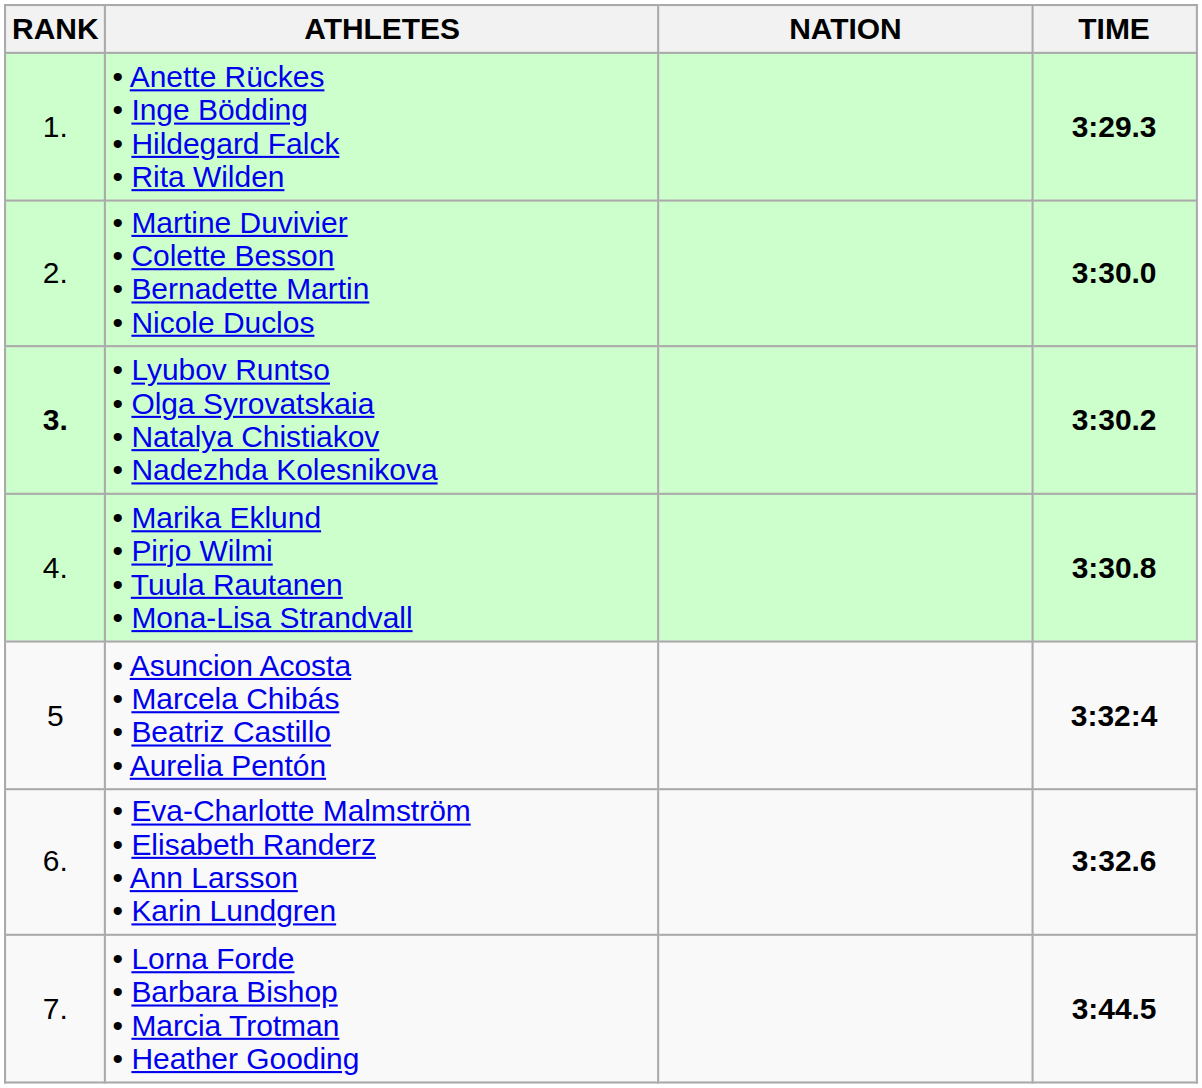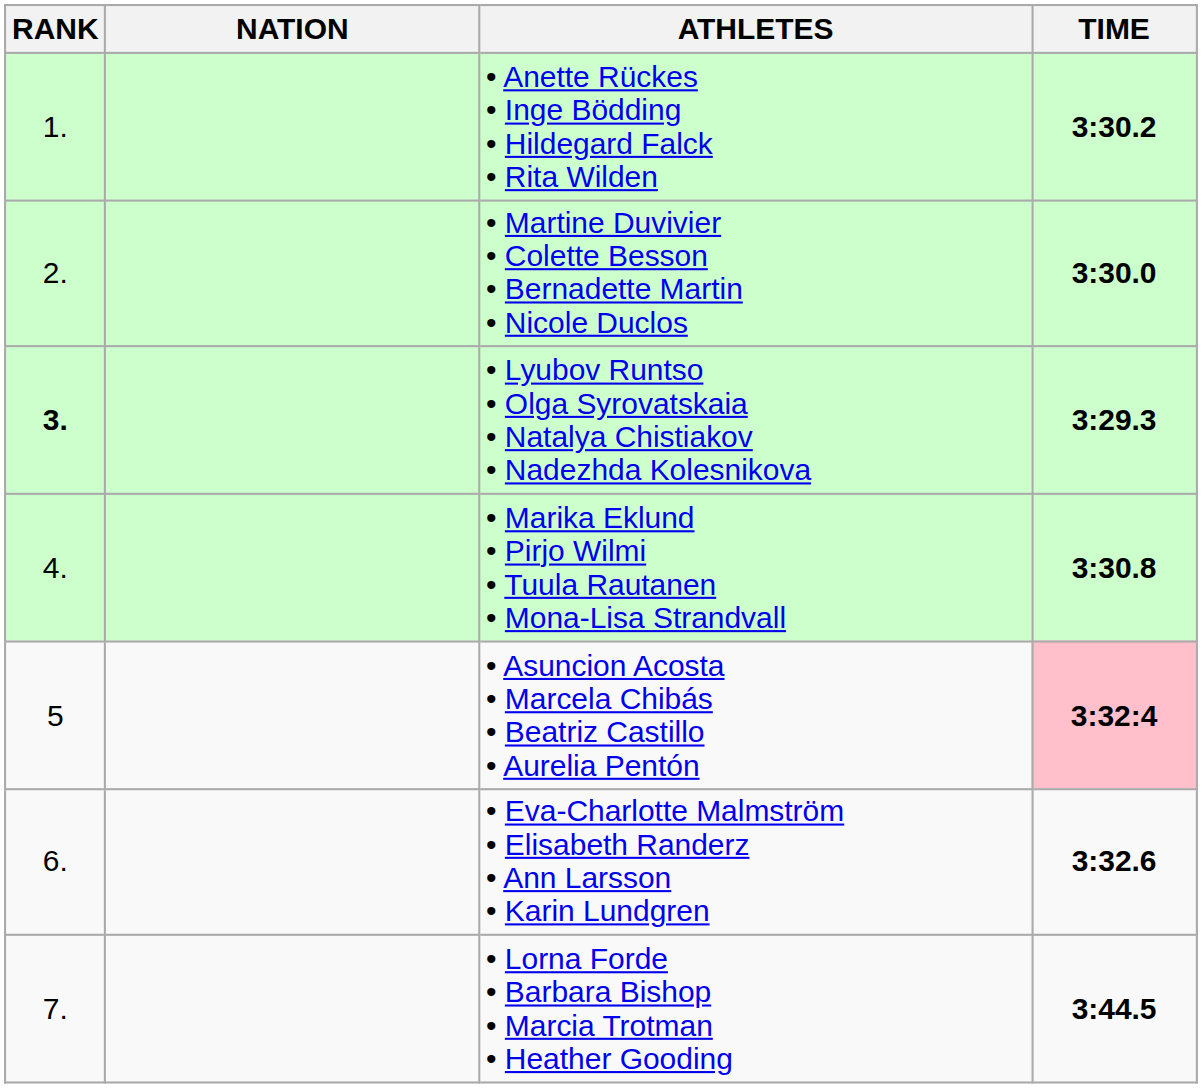columns swapped: NATION <-> ATHLETES
row 2 | TIME: 3:29.3 -> 3:30.2
row 4 | TIME: 3:30.2 -> 3:29.3
row 6 | TIME: no background -> pink background
